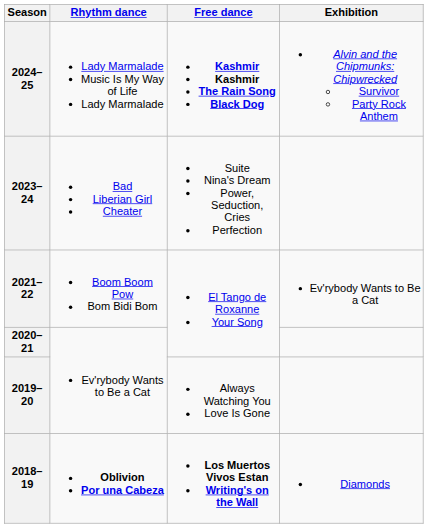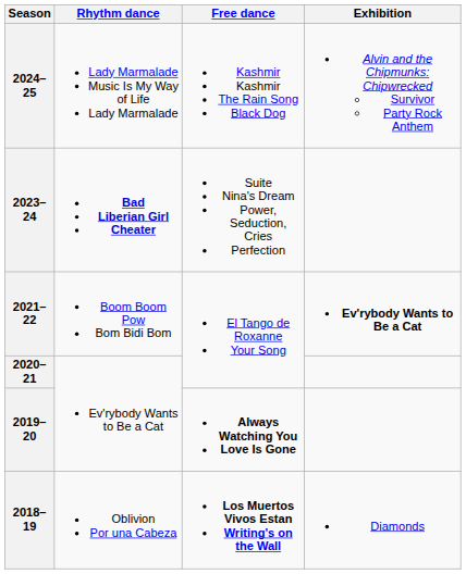2024–25 | Free dance: bold -> normal
2023–24 | Rhythm dance: normal -> bold
2021–22 | Exhibition: normal -> bold
2019–20 | Free dance: normal -> bold
2018–19 | Rhythm dance: bold -> normal
